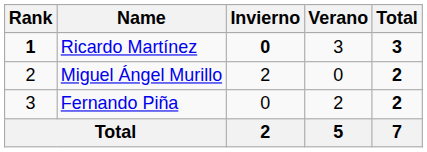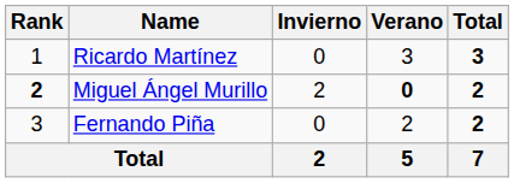Ricardo Martínez | Rank: bold -> normal
Ricardo Martínez | Invierno: bold -> normal
Miguel Ángel Murillo | Rank: normal -> bold
Miguel Ángel Murillo | Verano: normal -> bold
